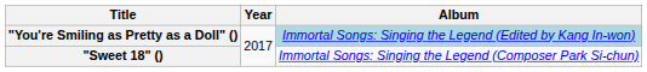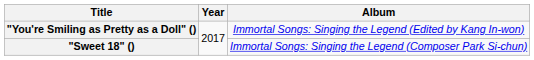"You're Smiling as Pretty as a Doll" () | Album: lightblue background -> no background
